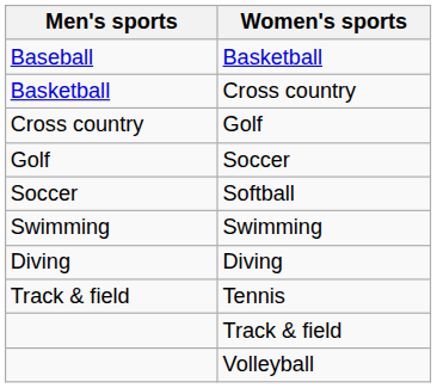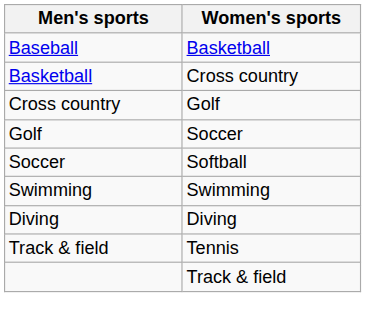- row: Volleyball
